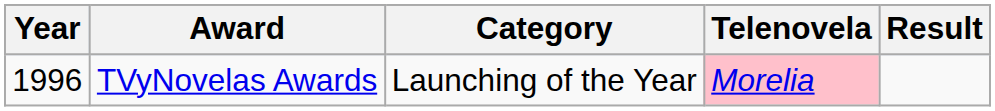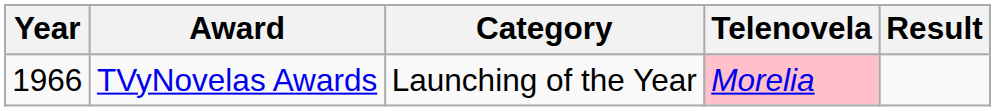TVyNovelas Awards | Year: 1996 -> 1966
